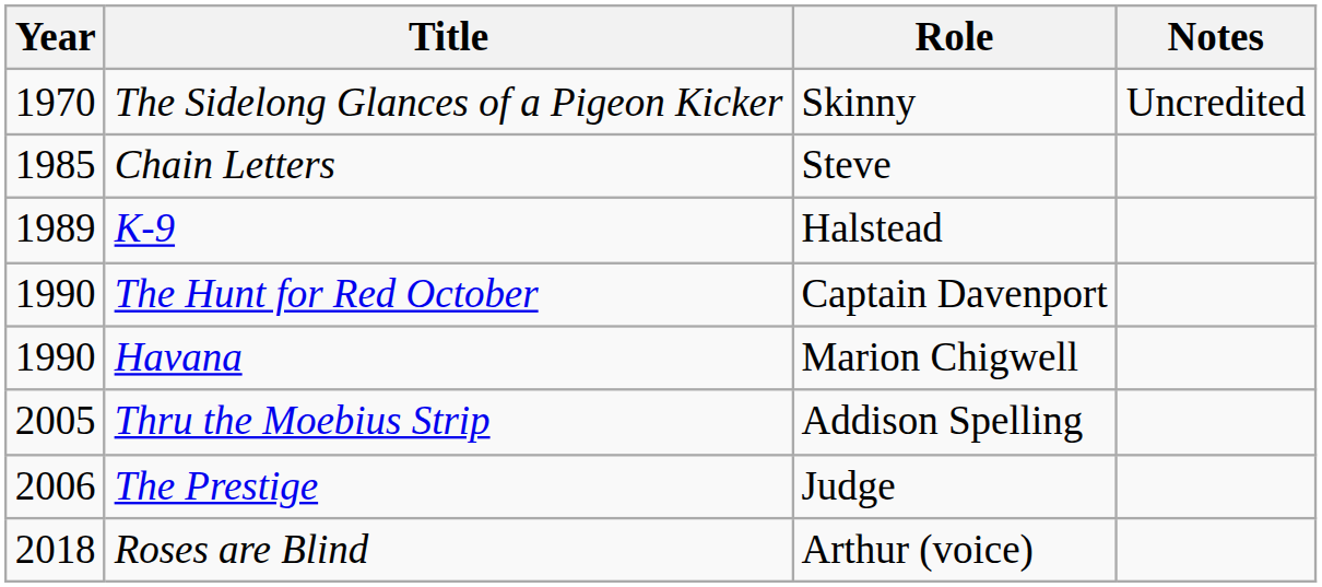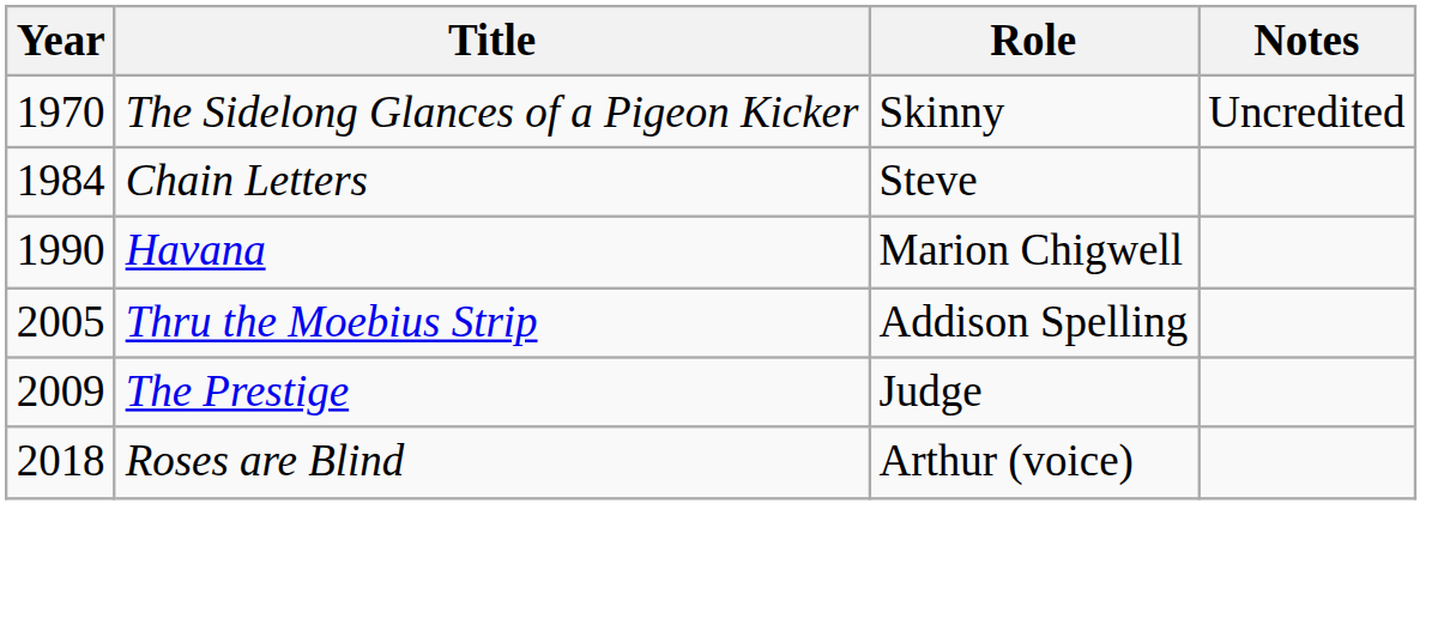Chain Letters | Year: 1985 -> 1984
- row: 1989 | K-9 | Halstead
- row: 1990 | The Hunt for Red October | Captain Davenport
The Prestige | Year: 2006 -> 2009
